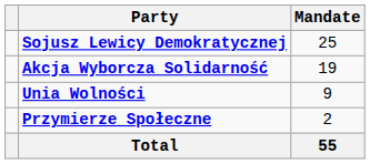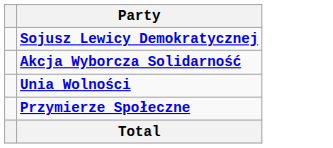- column: Mandate | 25 | 19 | 9 | 2 | 55
